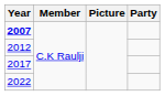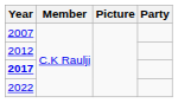2007 | Year: bold -> normal
2017 | Year: normal -> bold
